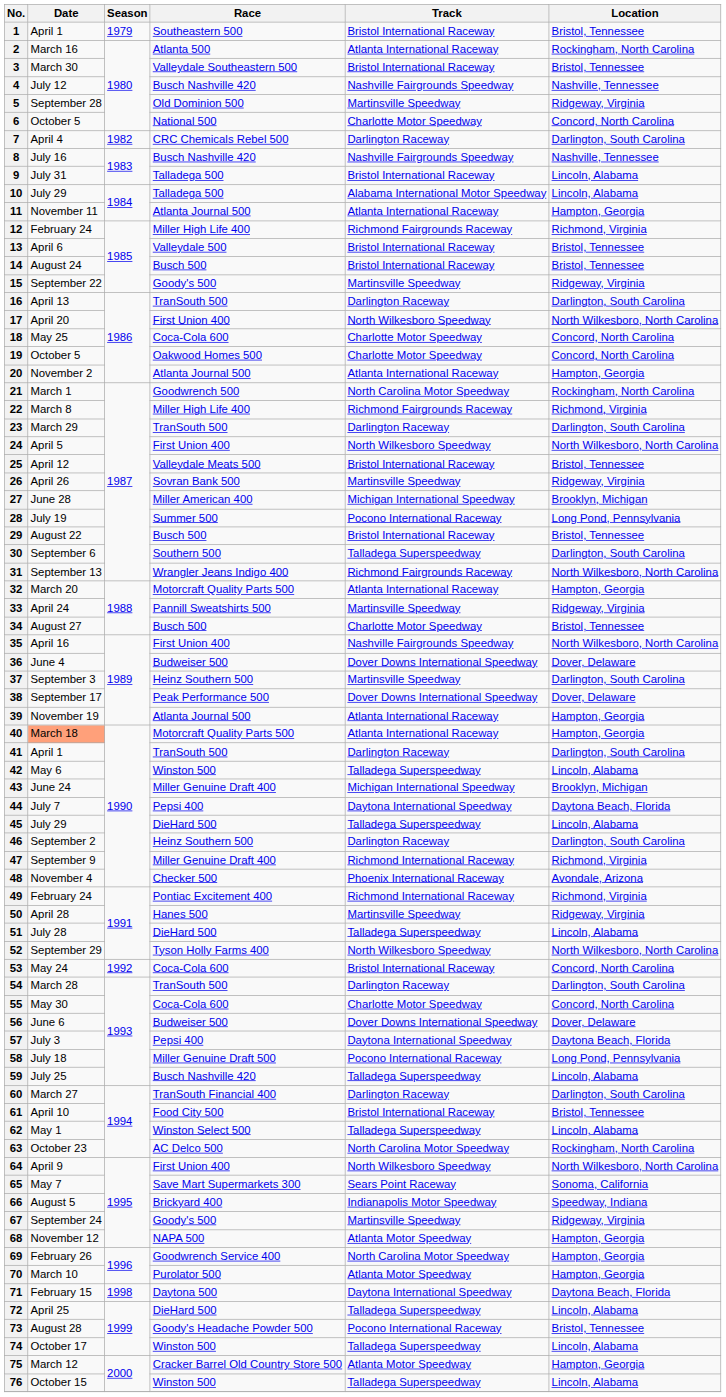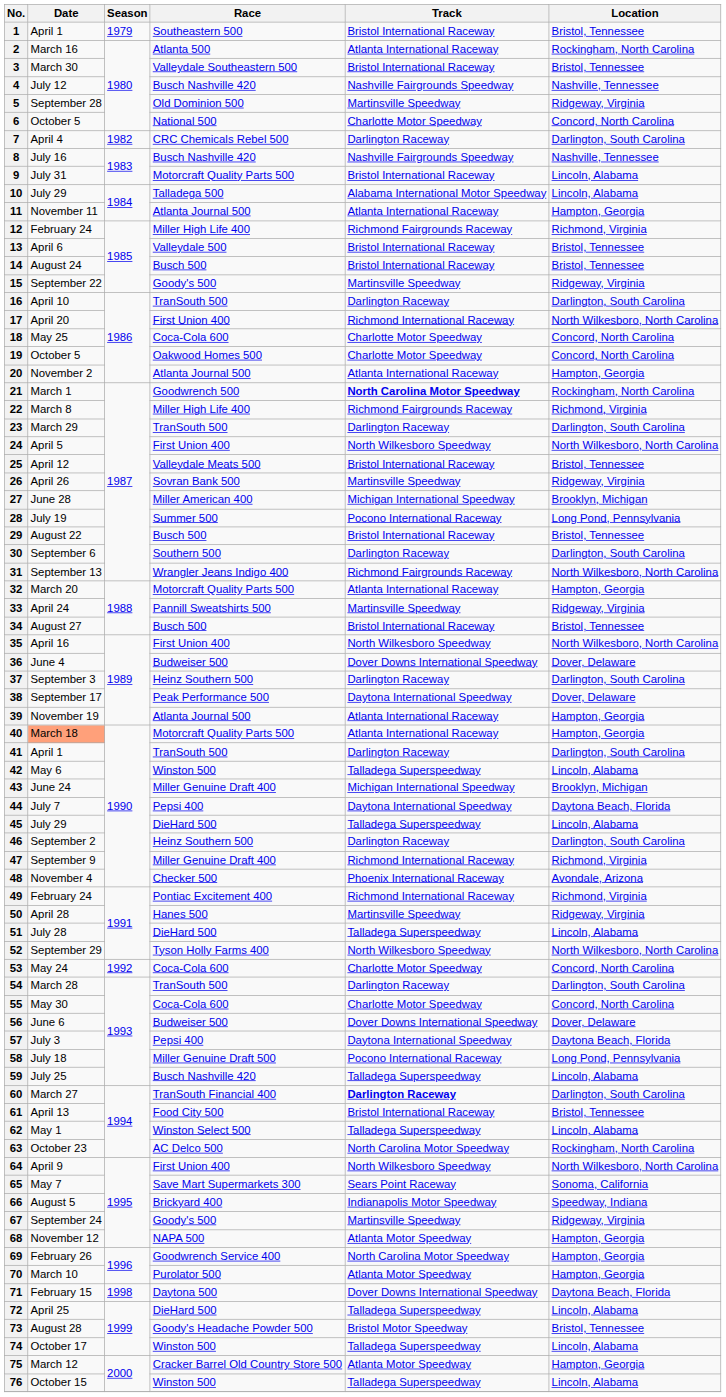9 | Race: Talladega 500 -> Motorcraft Quality Parts 500
16 | Date: April 13 -> April 10
17 | Track: North Wilkesboro Speedway -> Richmond International Raceway
21 | Track: normal -> bold
30 | Track: Talladega Superspeedway -> Darlington Raceway
34 | Track: Charlotte Motor Speedway -> Bristol International Raceway
35 | Track: Nashville Fairgrounds Speedway -> North Wilkesboro Speedway
37 | Track: Martinsville Speedway -> Darlington Raceway
38 | Track: Dover Downs International Speedway -> Daytona International Speedway
53 | Track: Bristol International Raceway -> Charlotte Motor Speedway
60 | Track: normal -> bold
61 | Date: April 10 -> April 13
71 | Track: Daytona International Speedway -> Dover Downs International Speedway
73 | Track: Pocono International Raceway -> Bristol Motor Speedway
